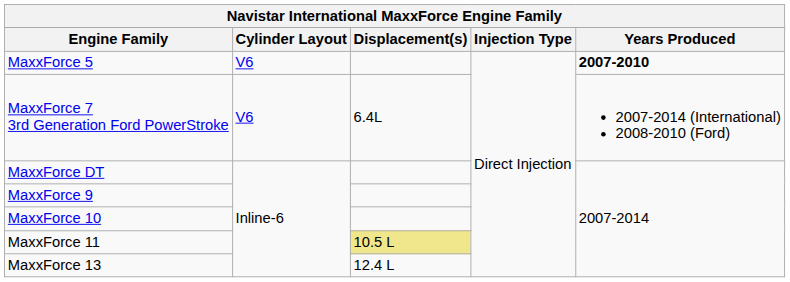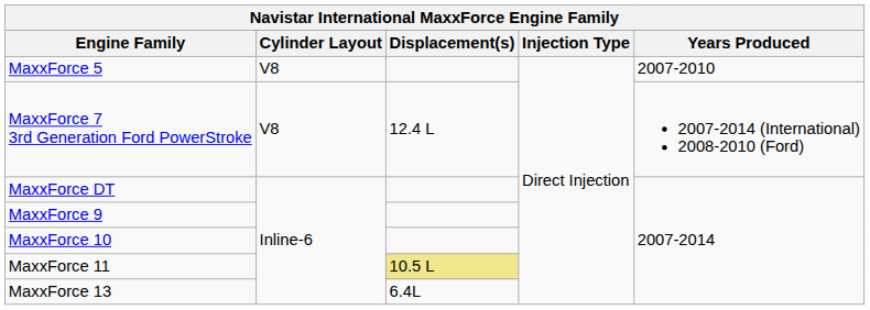MaxxForce 5 | Cylinder Layout: V6 -> V8
MaxxForce 5 | Years Produced: bold -> normal
MaxxForce 7 3rd Generation Ford PowerStroke | Cylinder Layout: V6 -> V8
MaxxForce 7 3rd Generation Ford PowerStroke | Displacement(s): 6.4L -> 12.4 L
MaxxForce 13 | Displacement(s): 12.4 L -> 6.4L
